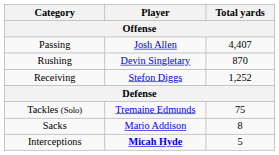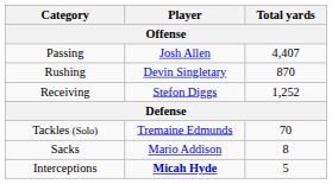Tackles (Solo) | Total yards: 75 -> 70
